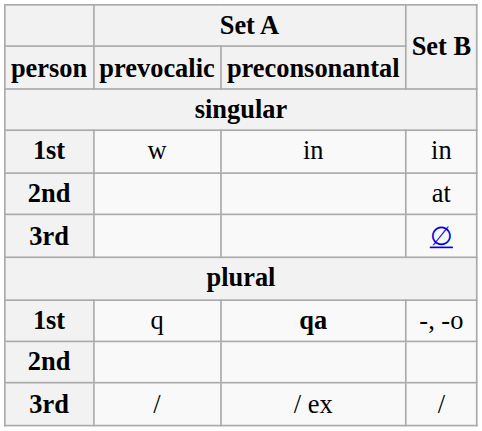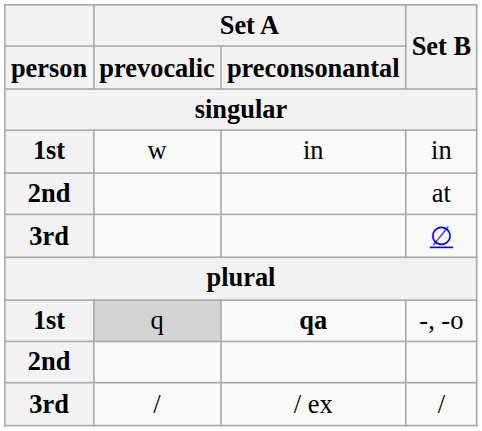-, -o | Set A / prevocalic: no background -> lightgrey background
